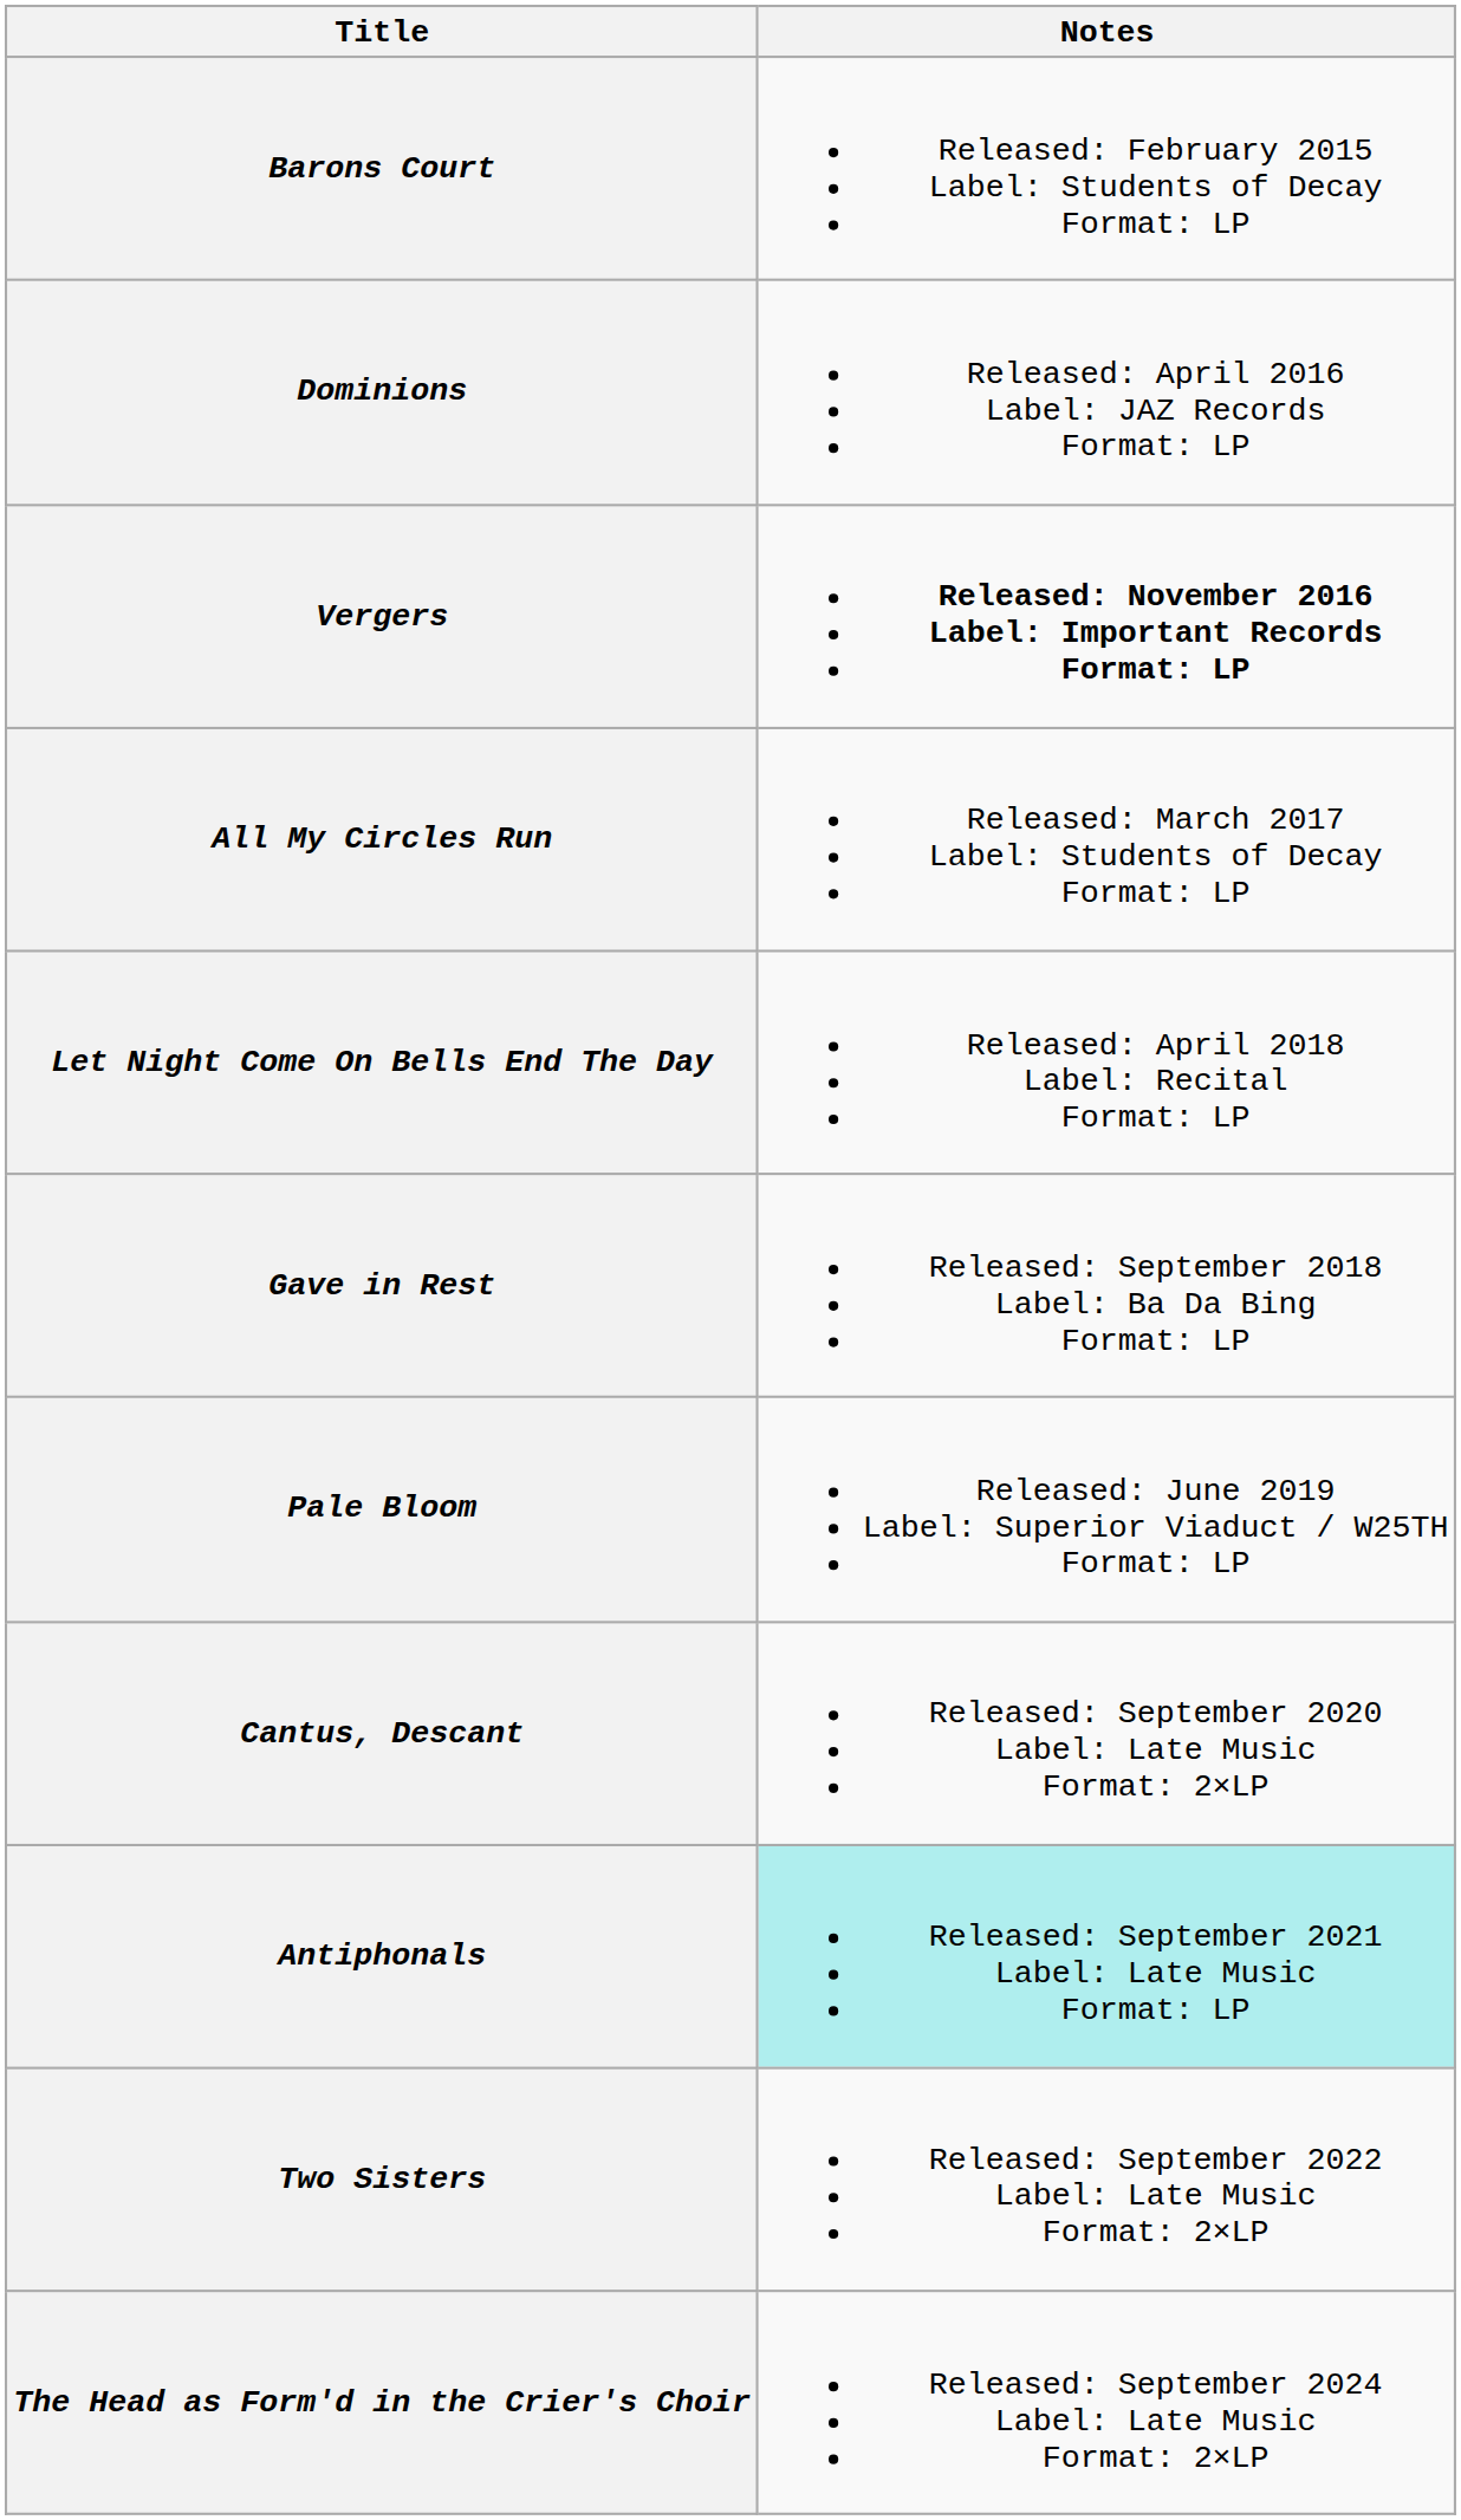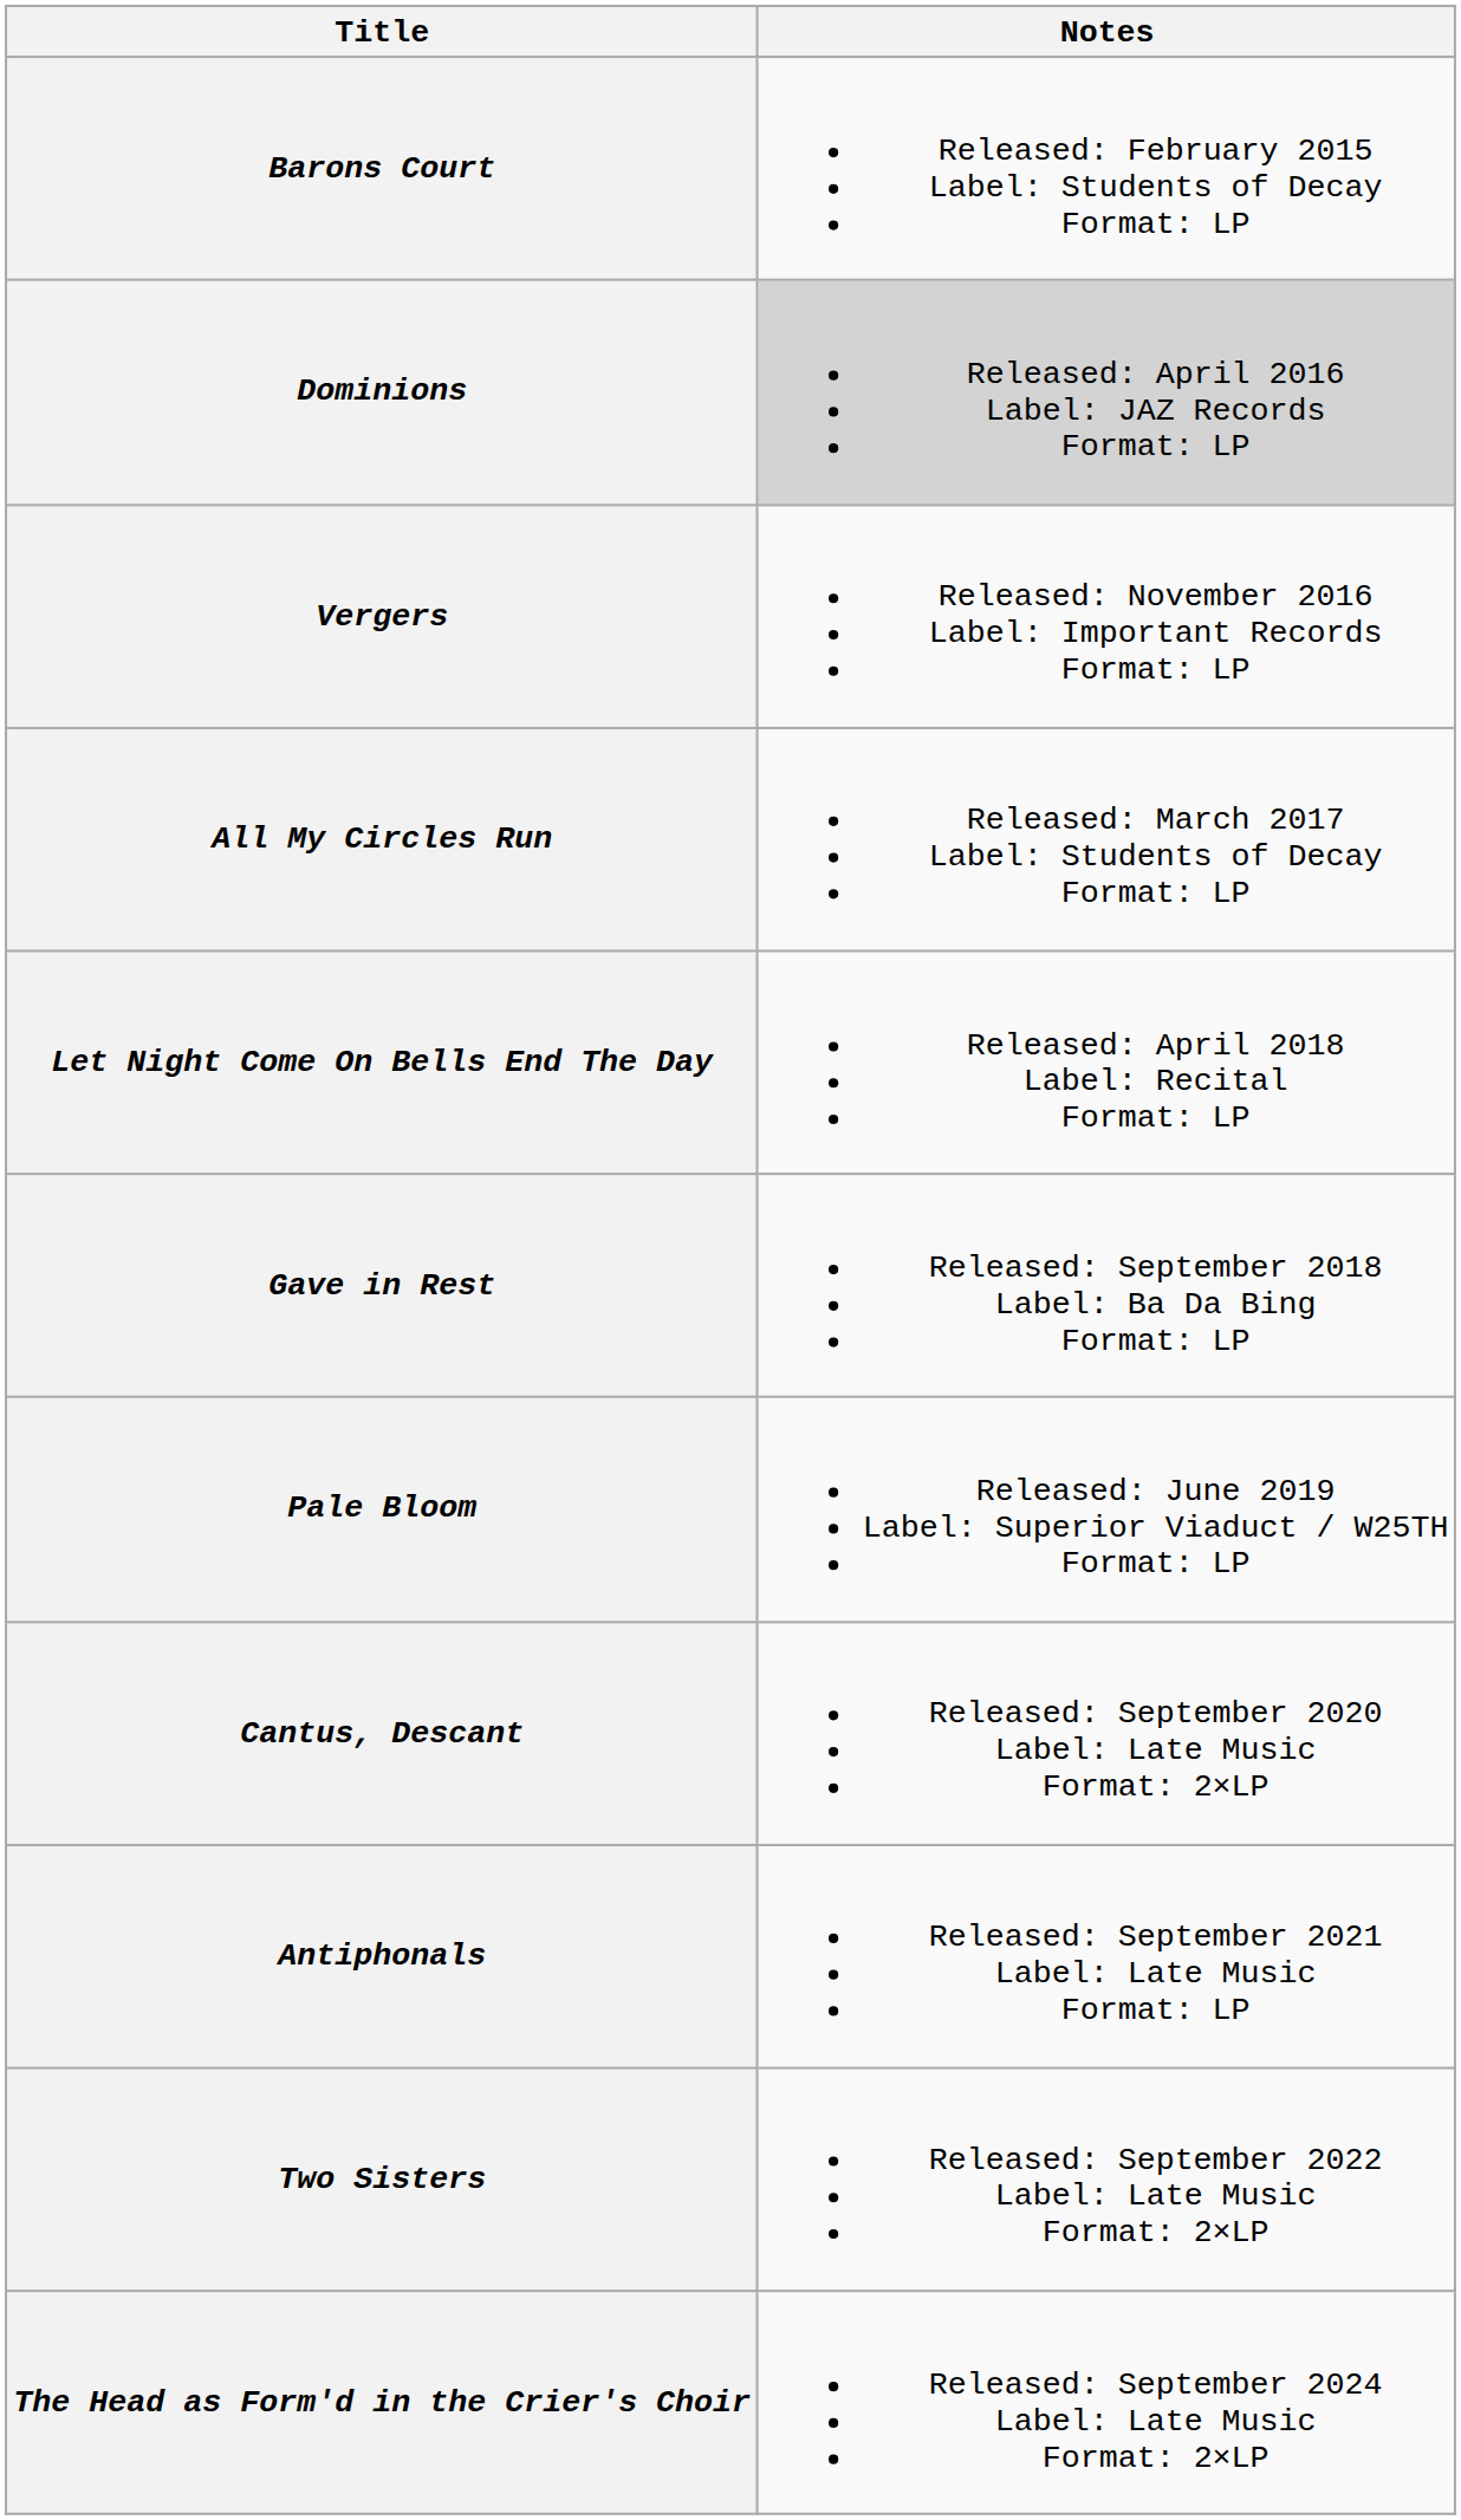Dominions | Notes: no background -> lightgrey background
Vergers | Notes: bold -> normal
Antiphonals | Notes: paleturquoise background -> no background
